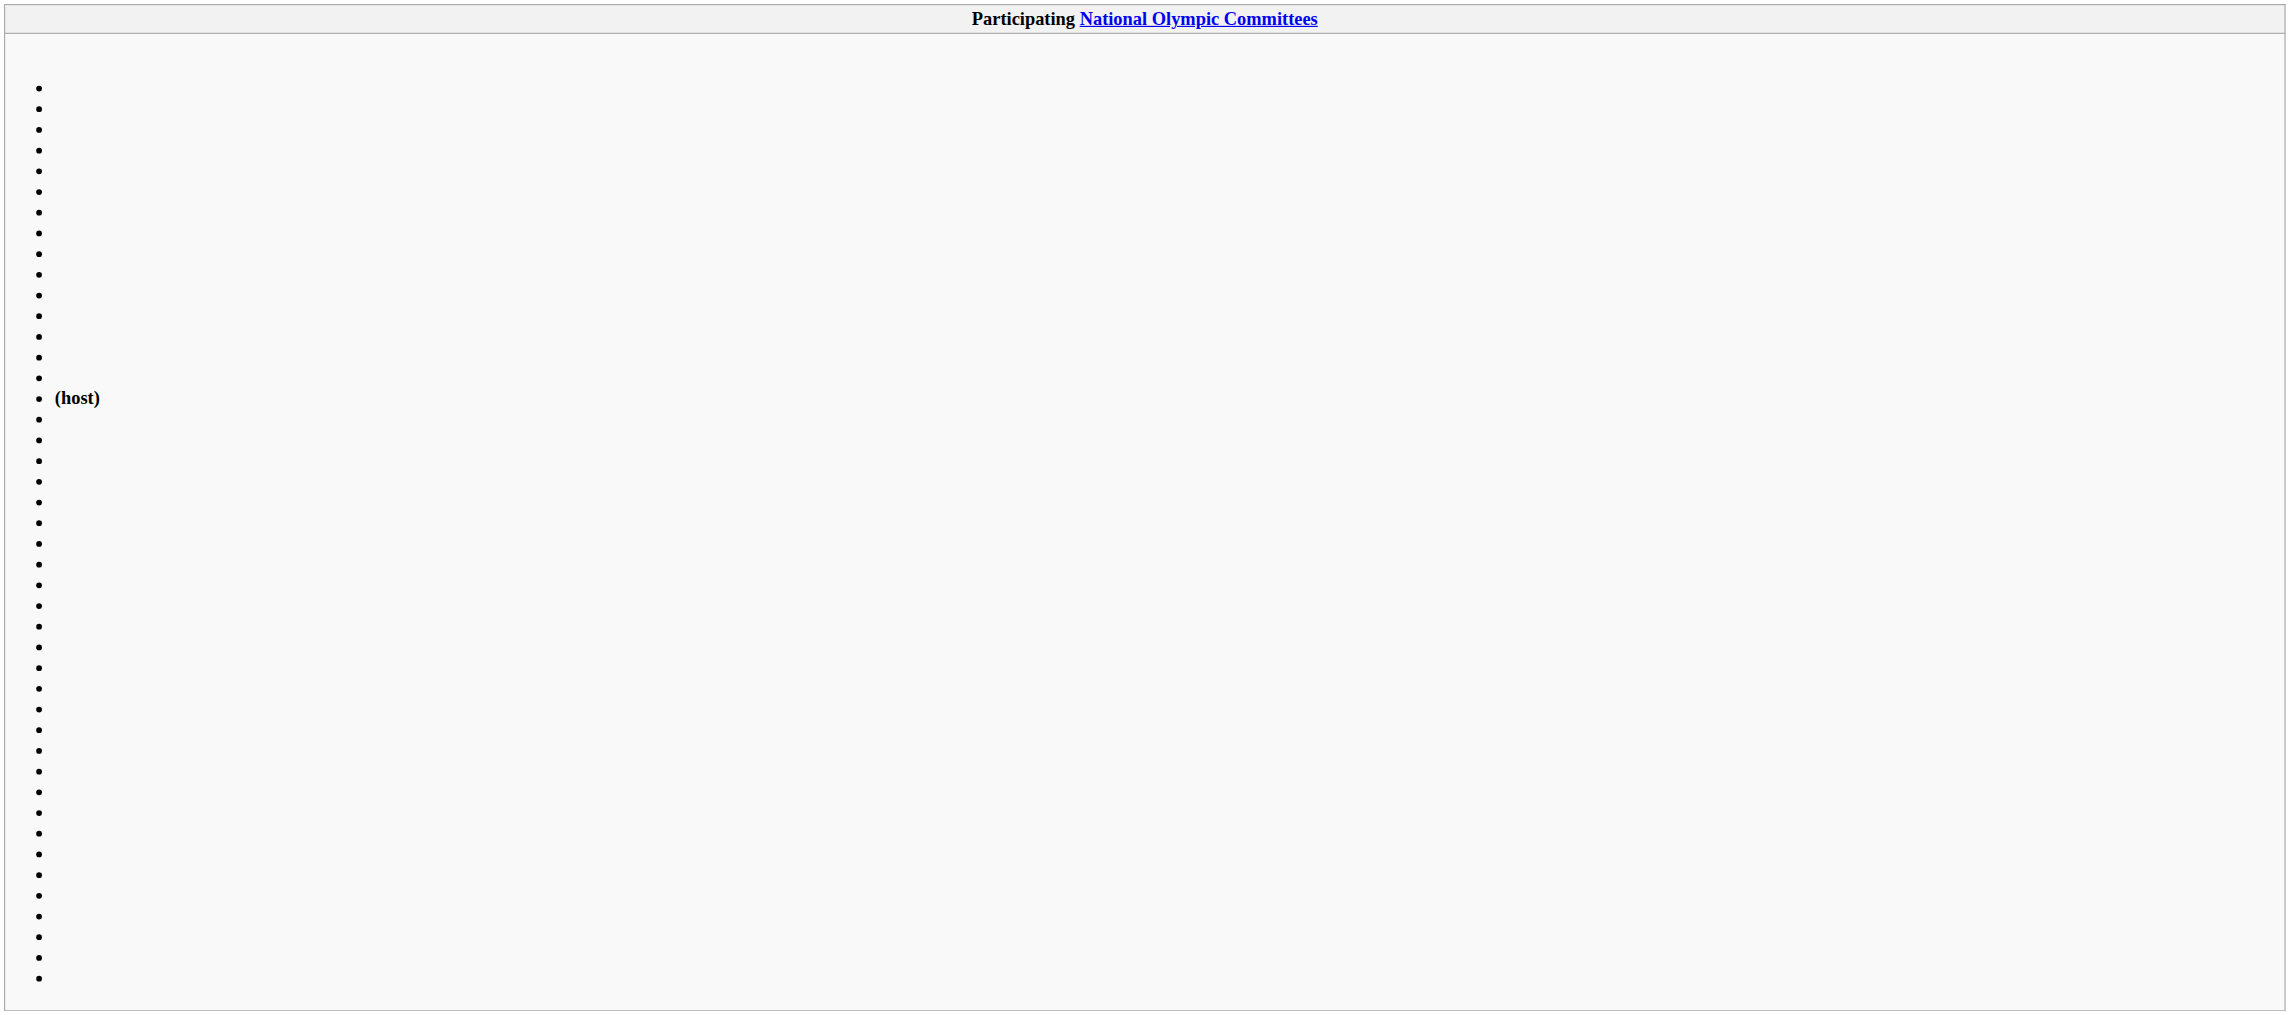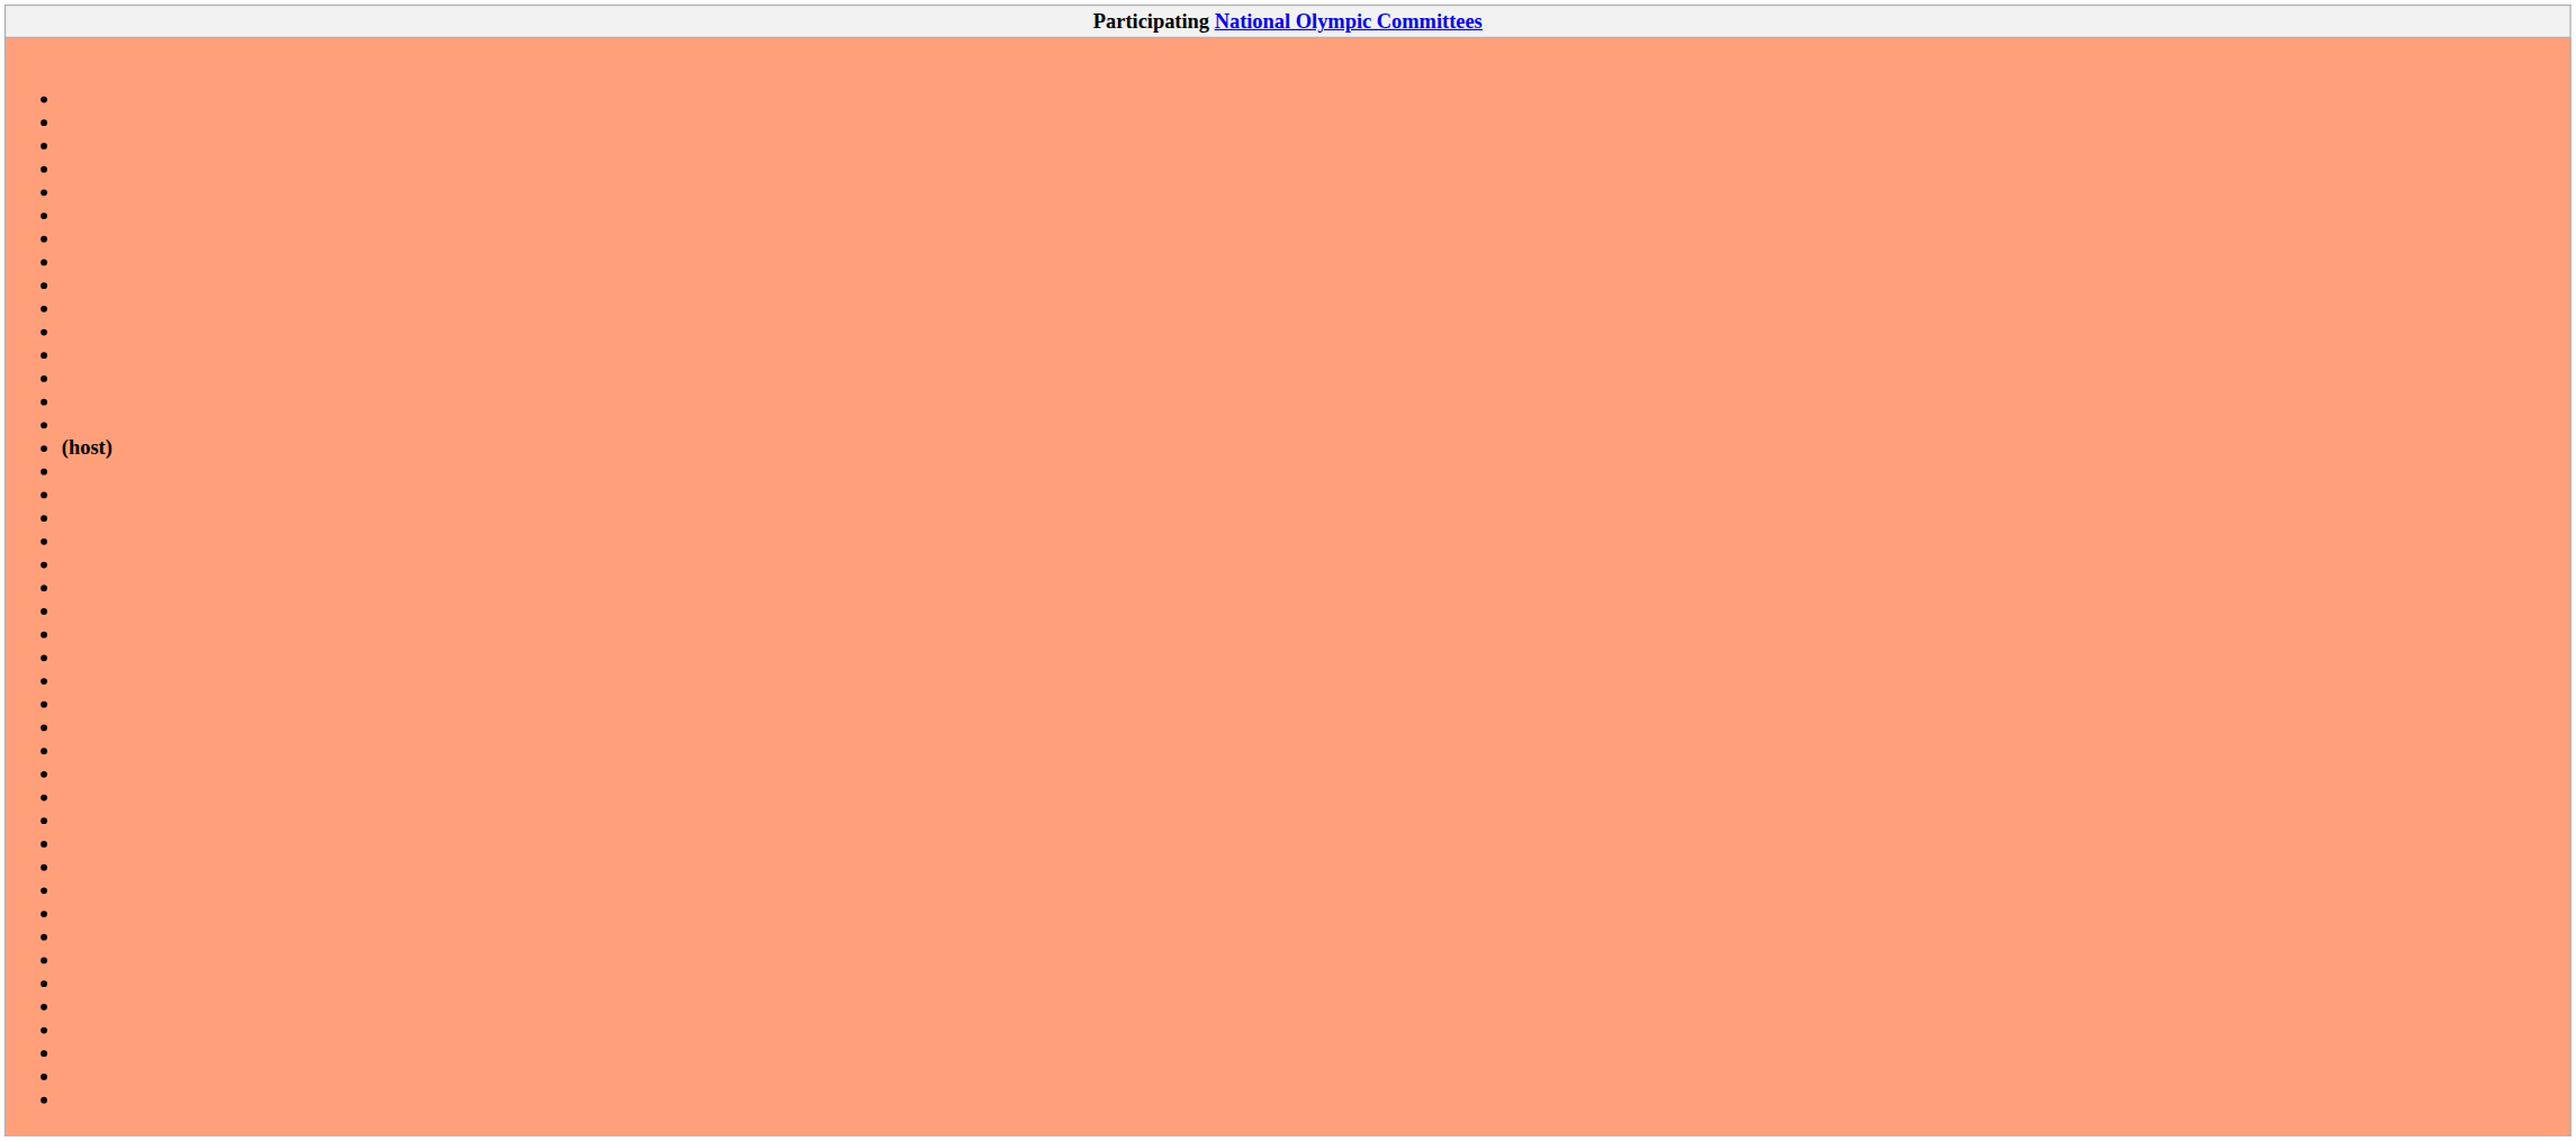row 2 | column 1: no background -> lightsalmon background
